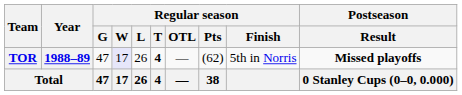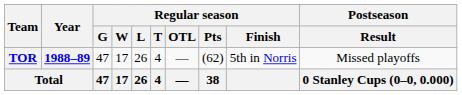TOR | Regular season / W: lavender background -> no background
TOR | Regular season / T: bold -> normal
TOR | Postseason / Result: bold -> normal
